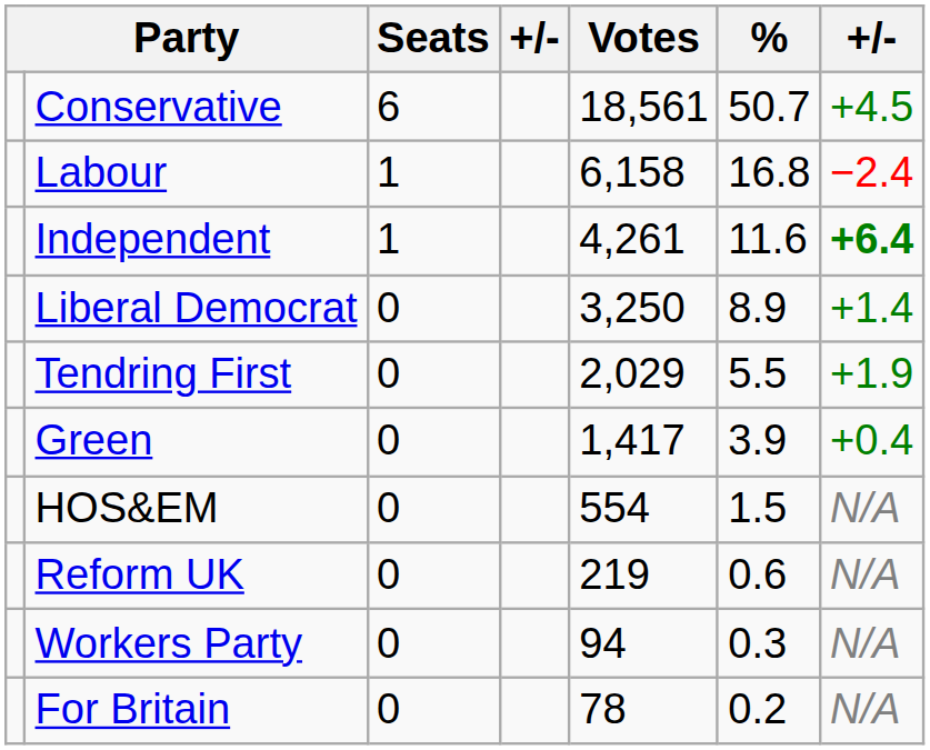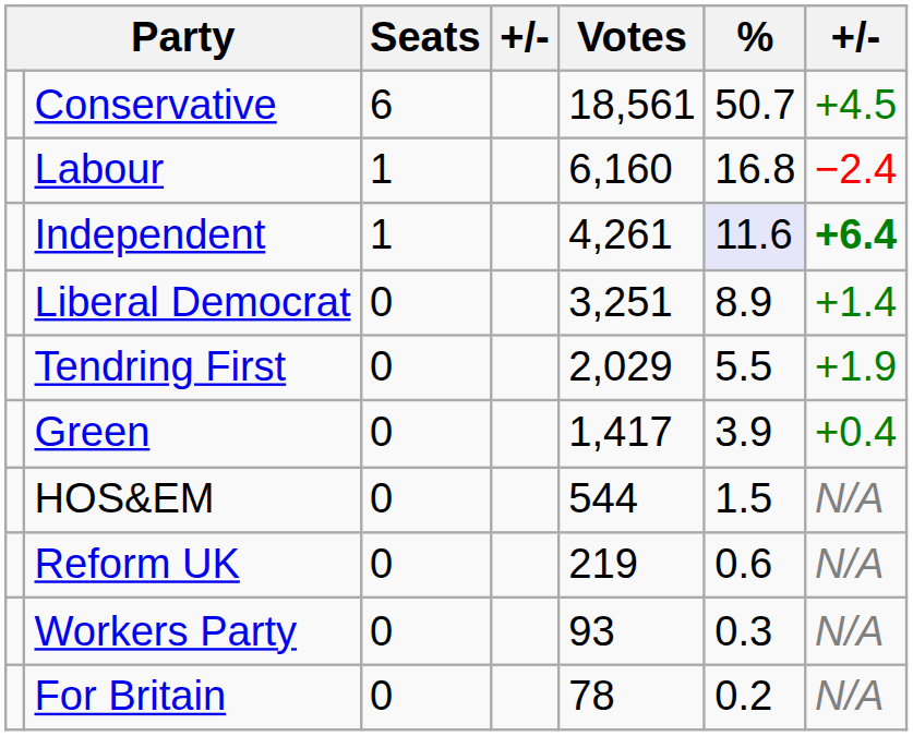Labour | Votes: 6,158 -> 6,160
Independent | %: no background -> lavender background
Liberal Democrat | Votes: 3,250 -> 3,251
HOS&EM | Votes: 554 -> 544
Workers Party | Votes: 94 -> 93
